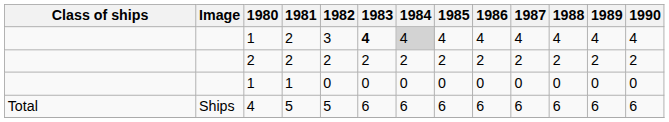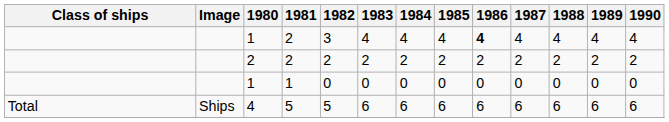1 / 2 | 1983: bold -> normal
1 / 2 | 1984: lightgrey background -> no background
1 / 2 | 1986: normal -> bold
